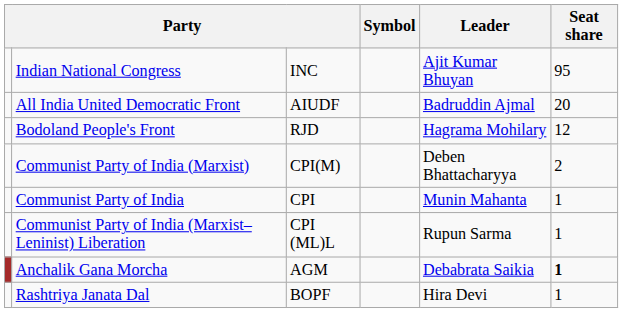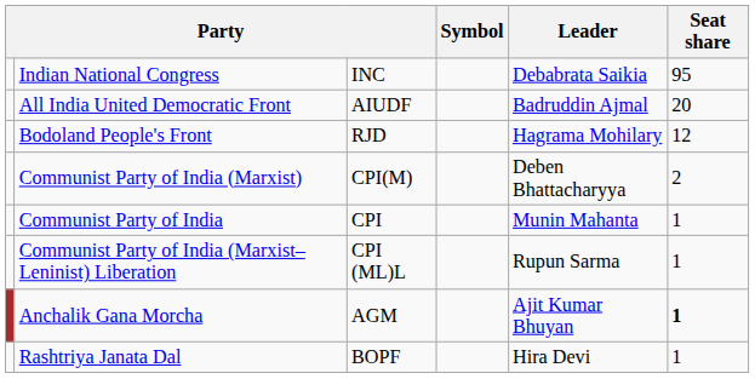Indian National Congress | Leader: Ajit Kumar Bhuyan -> Debabrata Saikia
Anchalik Gana Morcha | Leader: Debabrata Saikia -> Ajit Kumar Bhuyan
